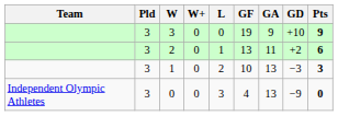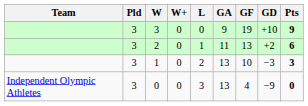columns swapped: GF <-> GA
